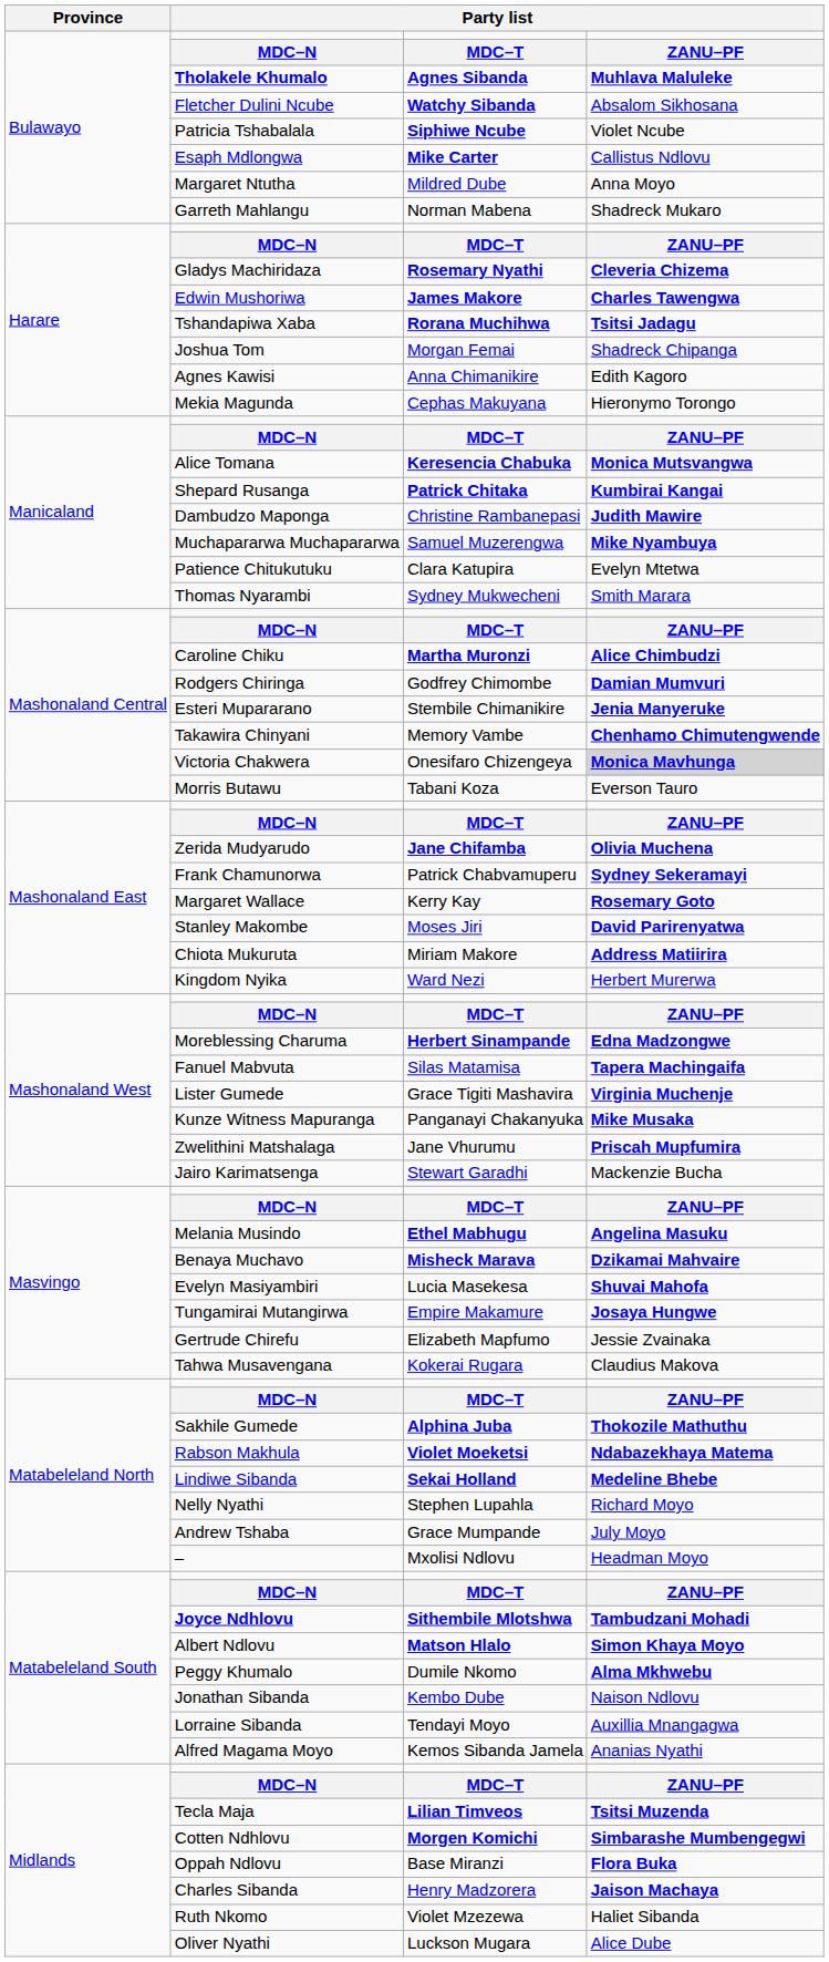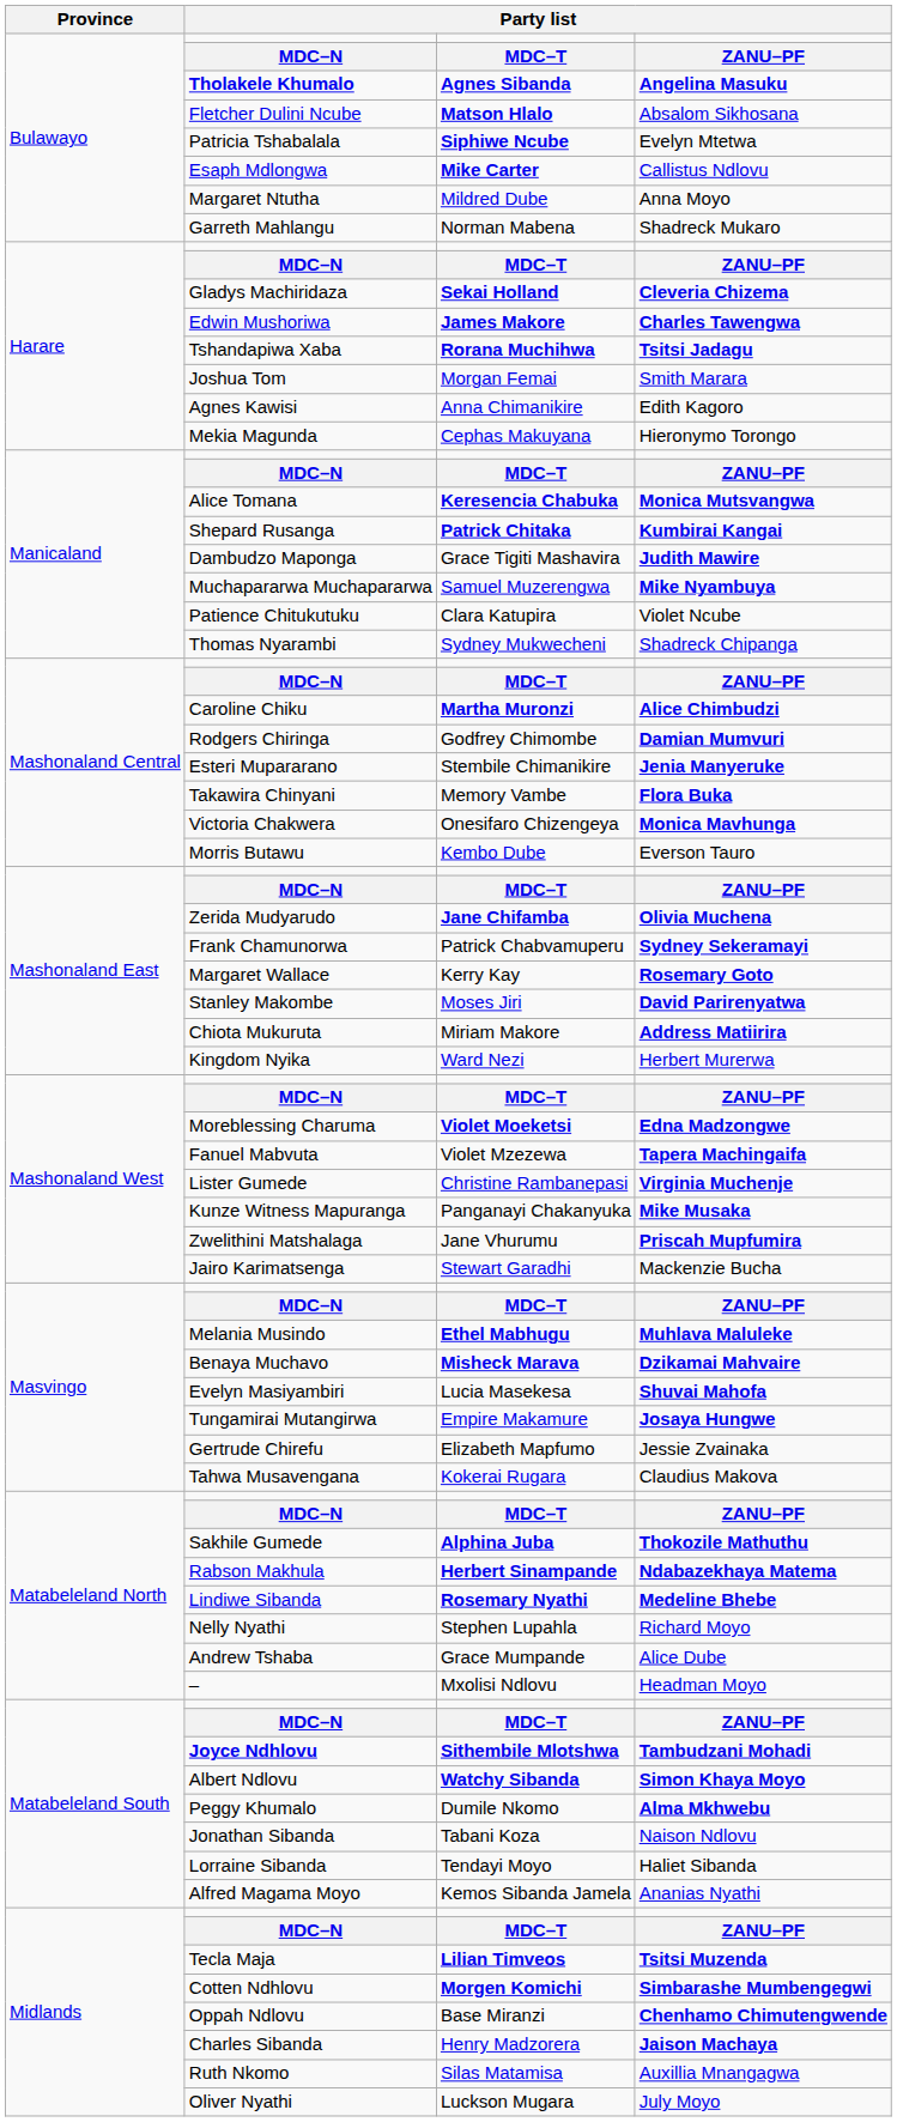Tholakele Khumalo | column 4: Muhlava Maluleke -> Angelina Masuku
Fletcher Dulini Ncube | column 3: Watchy Sibanda -> Matson Hlalo
Patricia Tshabalala | column 4: Violet Ncube -> Evelyn Mtetwa
Gladys Machiridaza | column 3: Rosemary Nyathi -> Sekai Holland
Joshua Tom | column 4: Shadreck Chipanga -> Smith Marara
Dambudzo Maponga | column 3: Christine Rambanepasi -> Grace Tigiti Mashavira
Patience Chitukutuku | column 4: Evelyn Mtetwa -> Violet Ncube
Thomas Nyarambi | column 4: Smith Marara -> Shadreck Chipanga
Takawira Chinyani | column 4: Chenhamo Chimutengwende -> Flora Buka
Victoria Chakwera | column 4: lightgrey background -> no background
Morris Butawu | column 3: Tabani Koza -> Kembo Dube
Moreblessing Charuma | column 3: Herbert Sinampande -> Violet Moeketsi
Fanuel Mabvuta | column 3: Silas Matamisa -> Violet Mzezewa
Lister Gumede | column 3: Grace Tigiti Mashavira -> Christine Rambanepasi
Melania Musindo | column 4: Angelina Masuku -> Muhlava Maluleke
Rabson Makhula | column 3: Violet Moeketsi -> Herbert Sinampande
Lindiwe Sibanda | column 3: Sekai Holland -> Rosemary Nyathi
Andrew Tshaba | column 4: July Moyo -> Alice Dube
Albert Ndlovu | column 3: Matson Hlalo -> Watchy Sibanda
Jonathan Sibanda | column 3: Kembo Dube -> Tabani Koza
Lorraine Sibanda | column 4: Auxillia Mnangagwa -> Haliet Sibanda
Oppah Ndlovu | column 4: Flora Buka -> Chenhamo Chimutengwende
Ruth Nkomo | column 3: Violet Mzezewa -> Silas Matamisa
Ruth Nkomo | column 4: Haliet Sibanda -> Auxillia Mnangagwa
Oliver Nyathi | column 4: Alice Dube -> July Moyo
